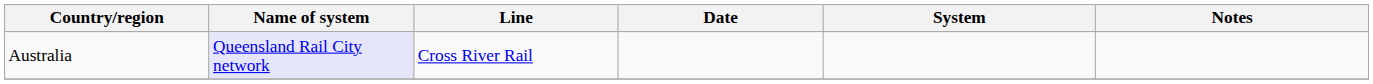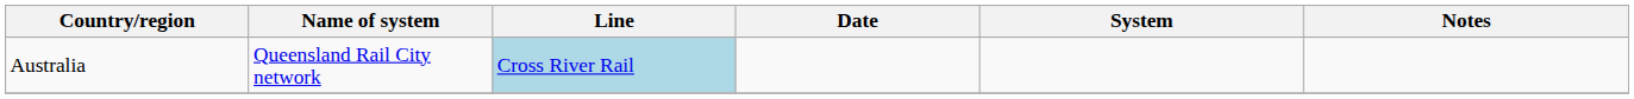Australia | Name of system: lavender background -> no background
Australia | Line: no background -> lightblue background
